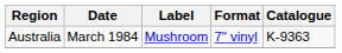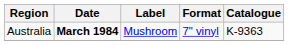Australia | Date: normal -> bold
